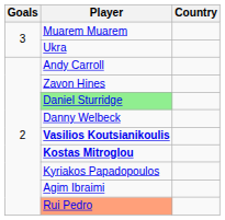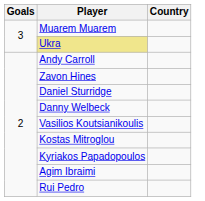Ukra | Player: no background -> khaki background
Daniel Sturridge | Player: lightgreen background -> no background
Vasilios Koutsianikoulis | Player: bold -> normal
Kostas Mitroglou | Player: bold -> normal
Rui Pedro | Player: lightsalmon background -> no background
